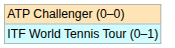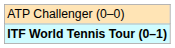row 2 | column 1: normal -> bold
